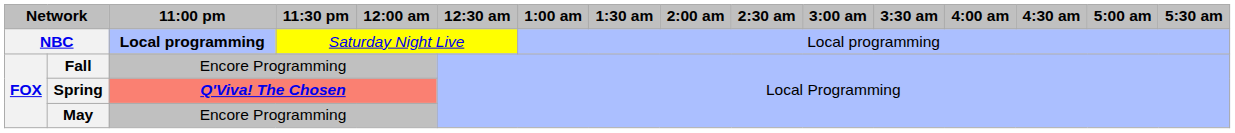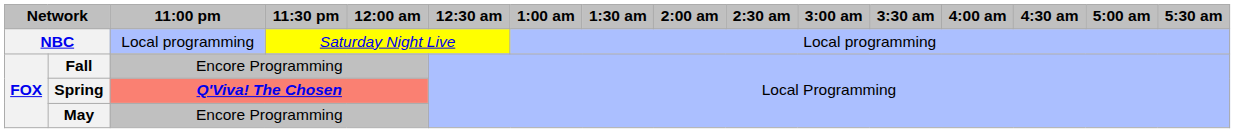NBC | 11:00 pm: bold -> normal
